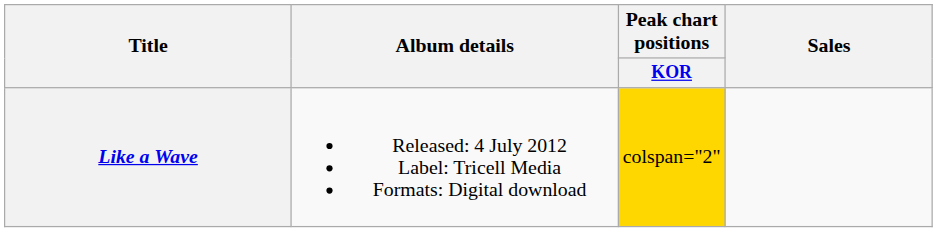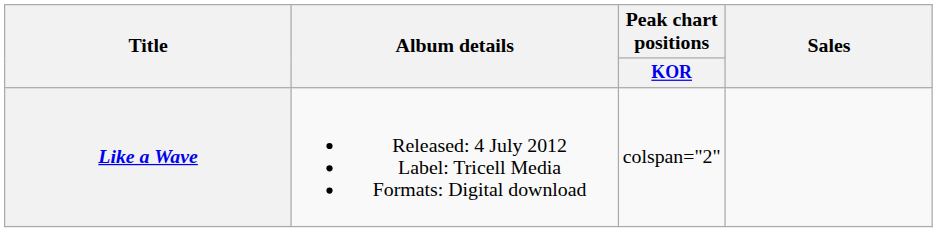Like a Wave | Peak chart positions / KOR: gold background -> no background
